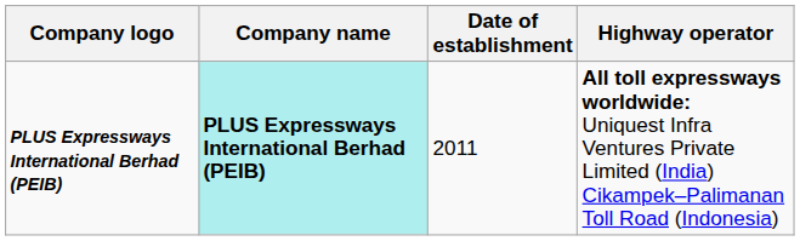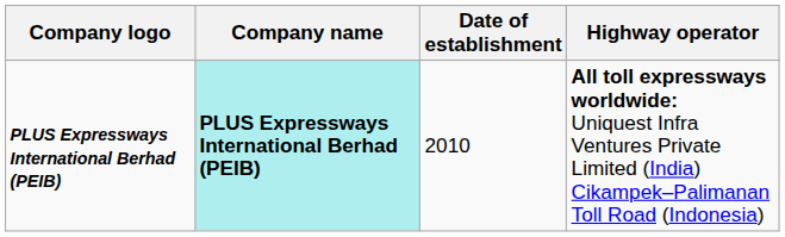row 2 | Date of establishment: 2011 -> 2010
